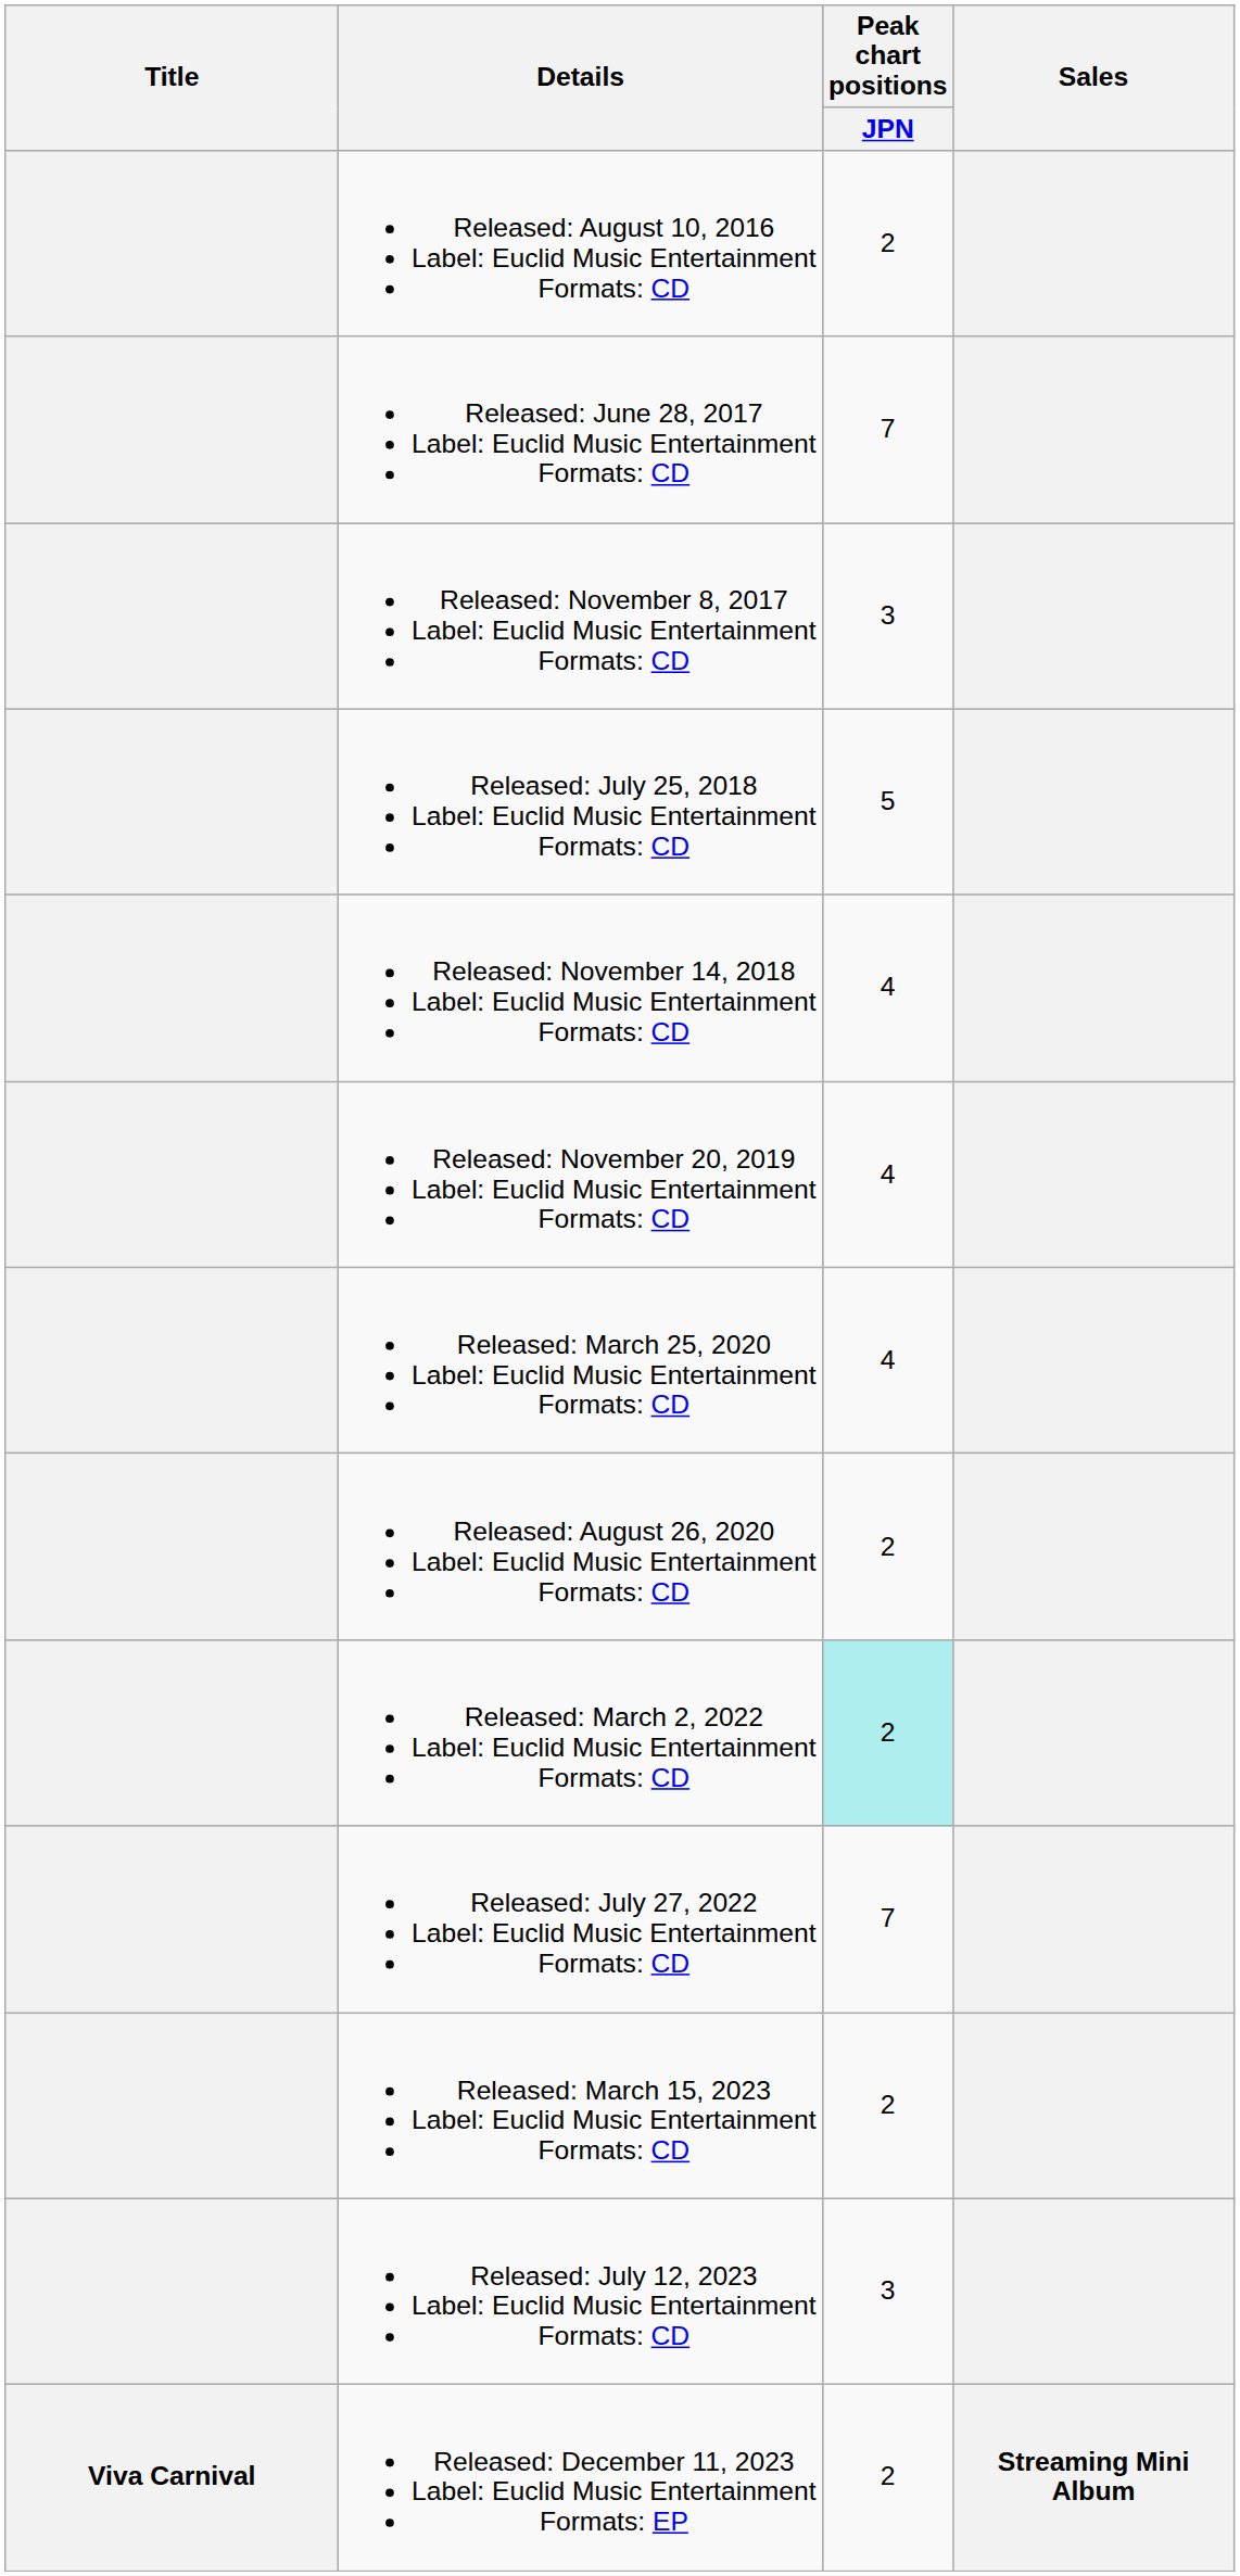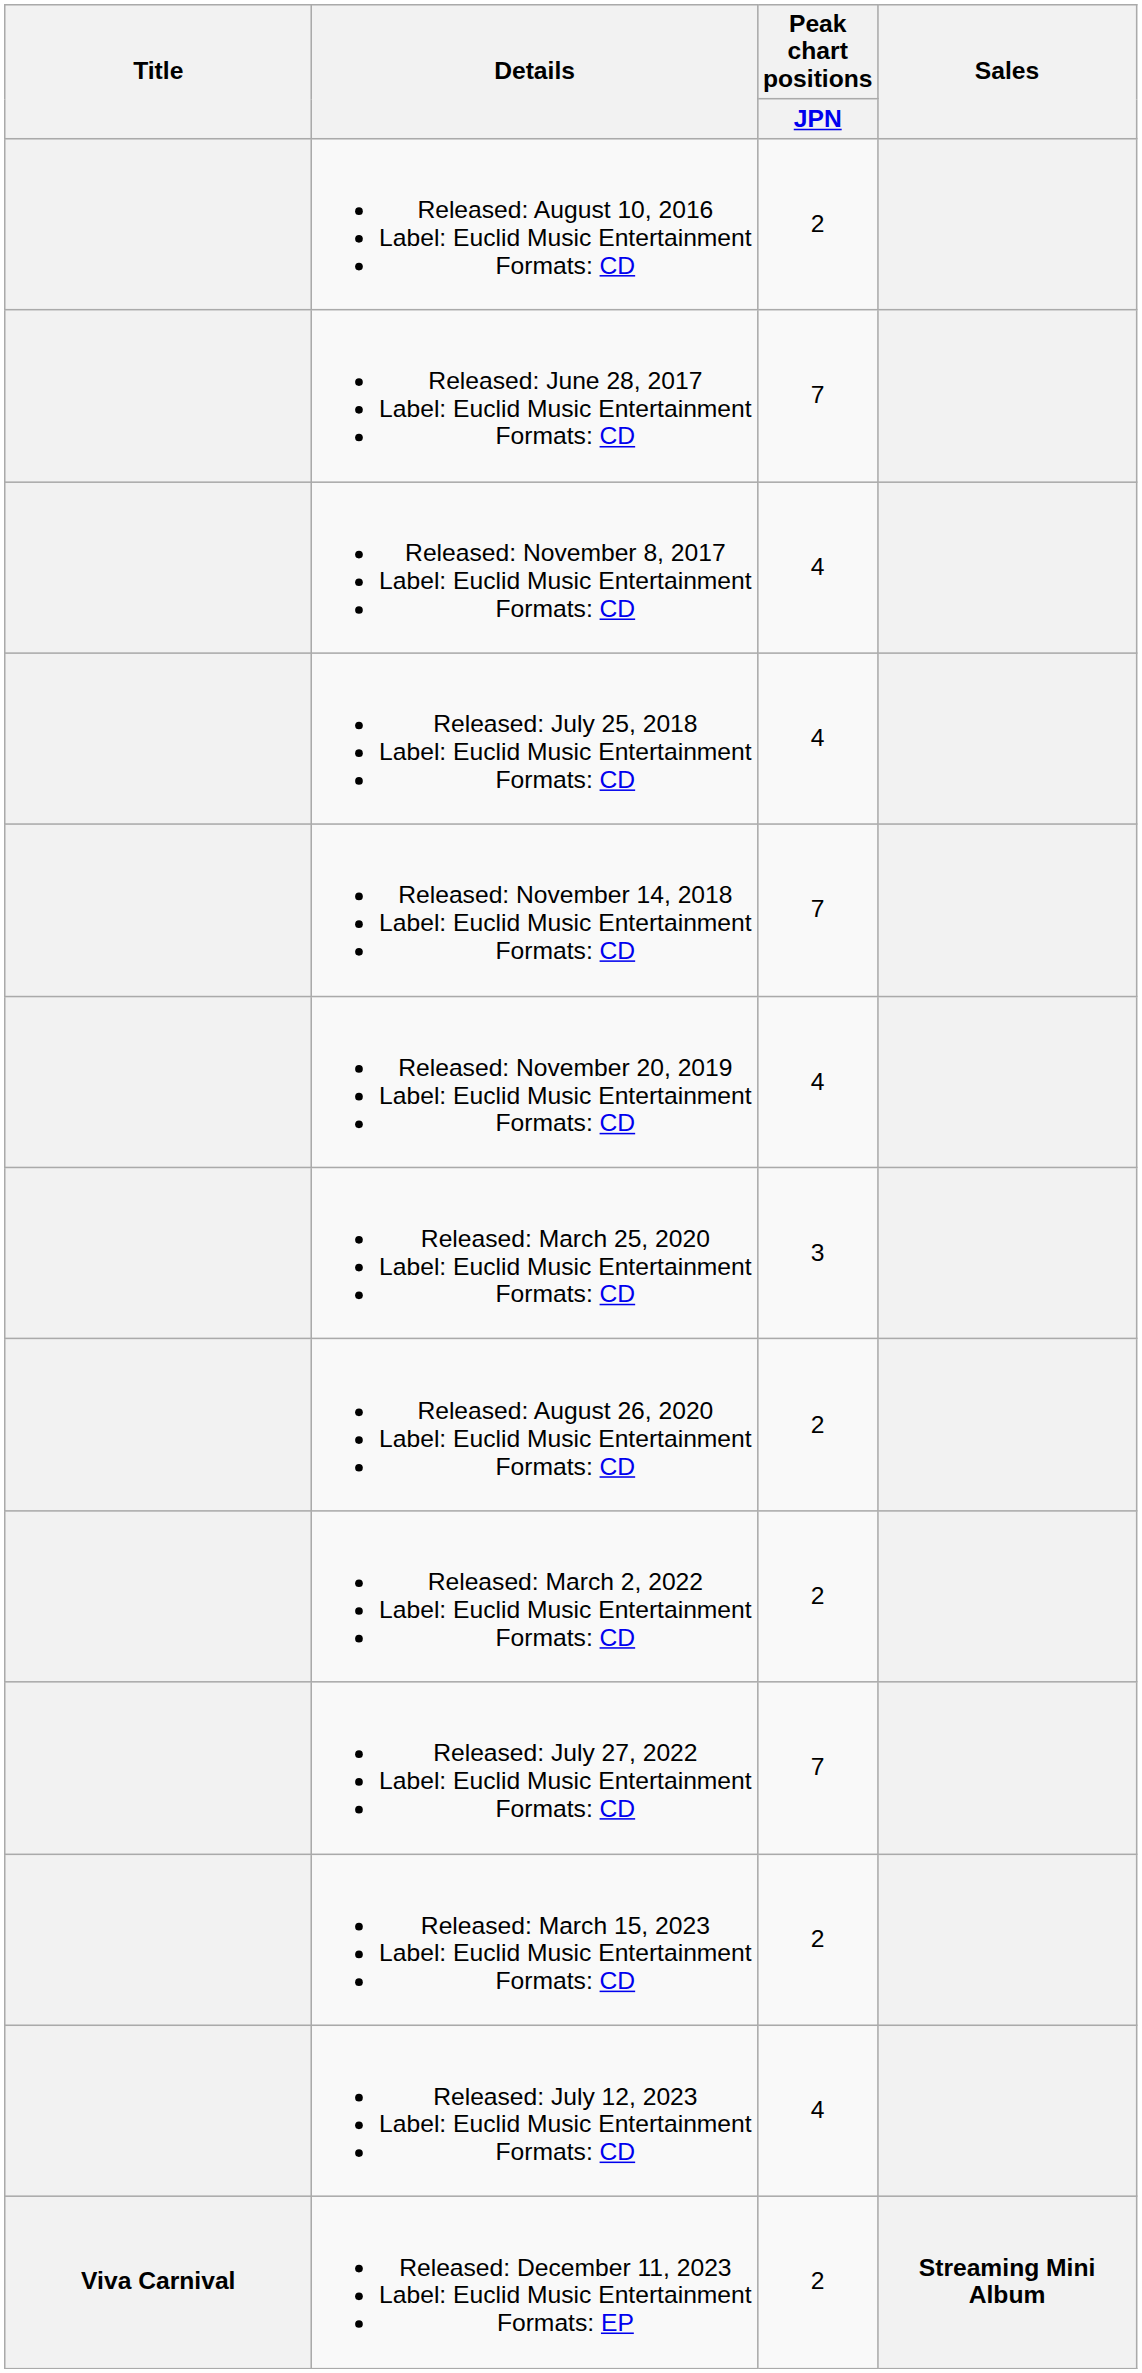row 5 | Peak chart positions / JPN: 3 -> 4
row 6 | Peak chart positions / JPN: 5 -> 4
row 7 | Peak chart positions / JPN: 4 -> 7
row 9 | Peak chart positions / JPN: 4 -> 3
row 11 | Peak chart positions / JPN: paleturquoise background -> no background
row 14 | Peak chart positions / JPN: 3 -> 4
